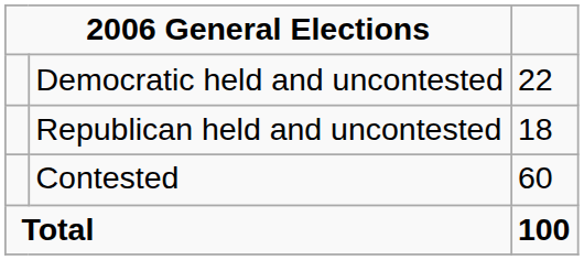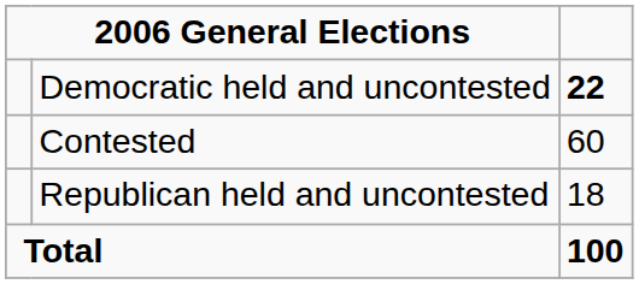Democratic held and uncontested | column 3: normal -> bold
rows swapped: Contested <-> Republican held and uncontested
